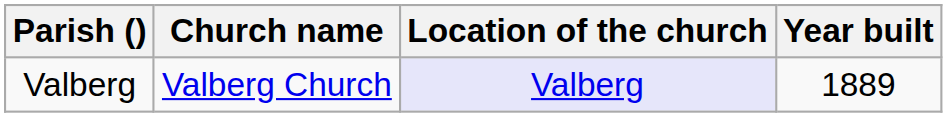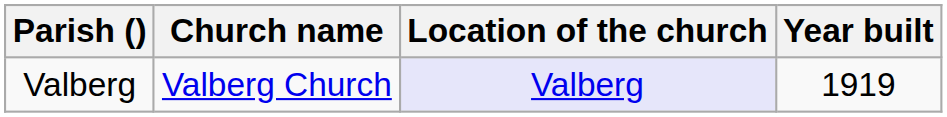row 2 | Year built: 1889 -> 1919
